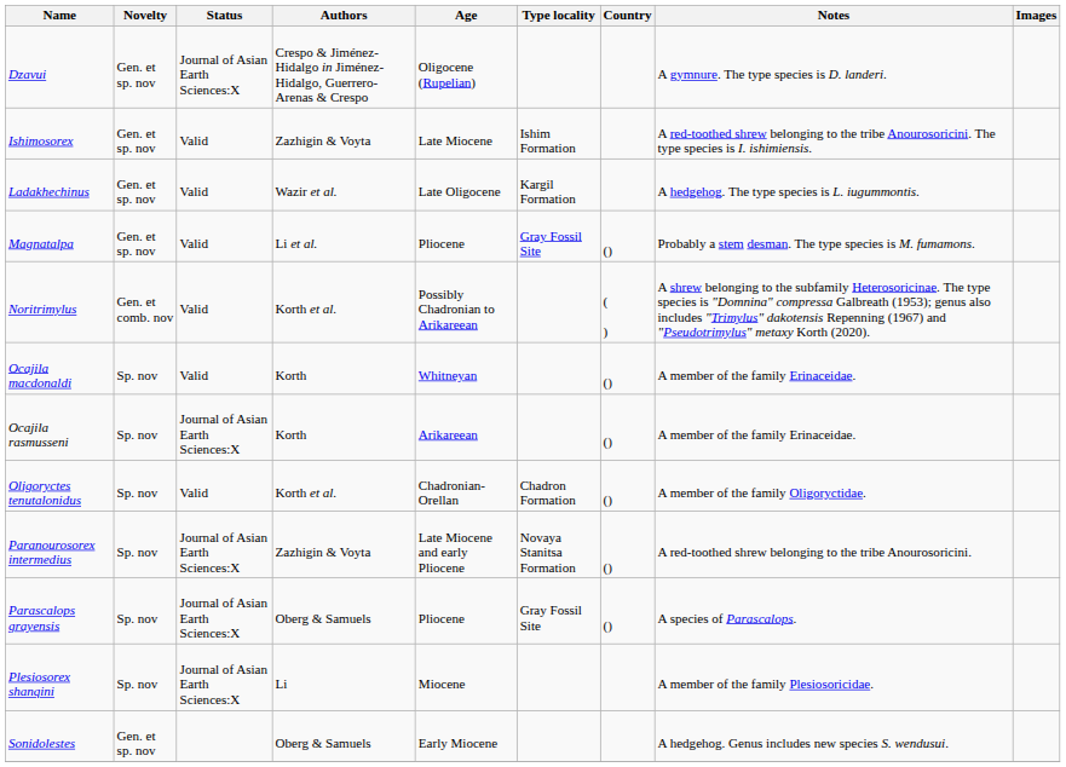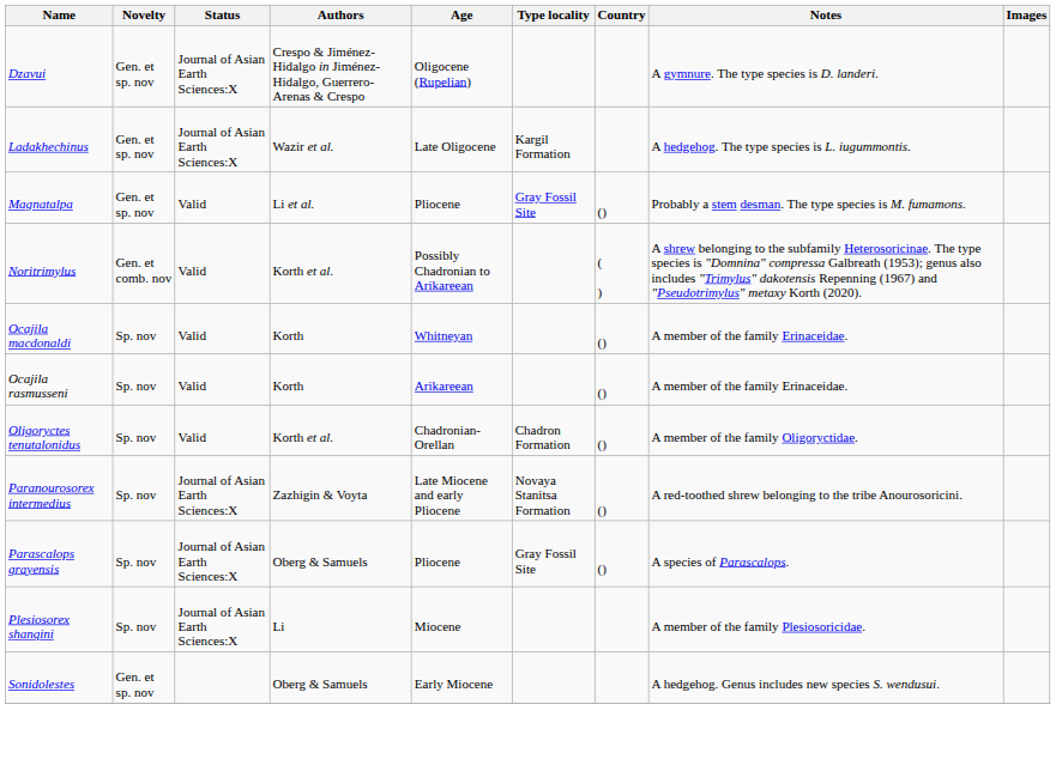- row: Ishimosorex | Gen. et sp. nov | Valid | Zazhigin & Voyta | Late Miocene | Ishim Formation | A red-toothed shrew belonging to the tribe Anourosoricini. The type species is I. ishimiensis.
Ladakhechinus | Status: Valid -> Journal of Asian Earth Sciences:X
Ocajila rasmusseni | Status: Journal of Asian Earth Sciences:X -> Valid
